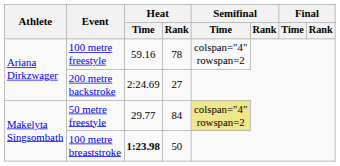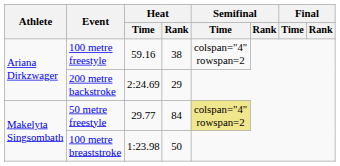100 metre freestyle | Heat / Rank: 78 -> 38
200 metre backstroke | Heat / Rank: 27 -> 29
100 metre breaststroke | Heat / Time: bold -> normal
